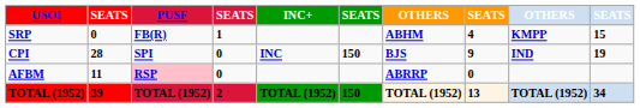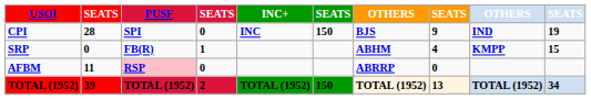rows swapped: CPI <-> SRP
